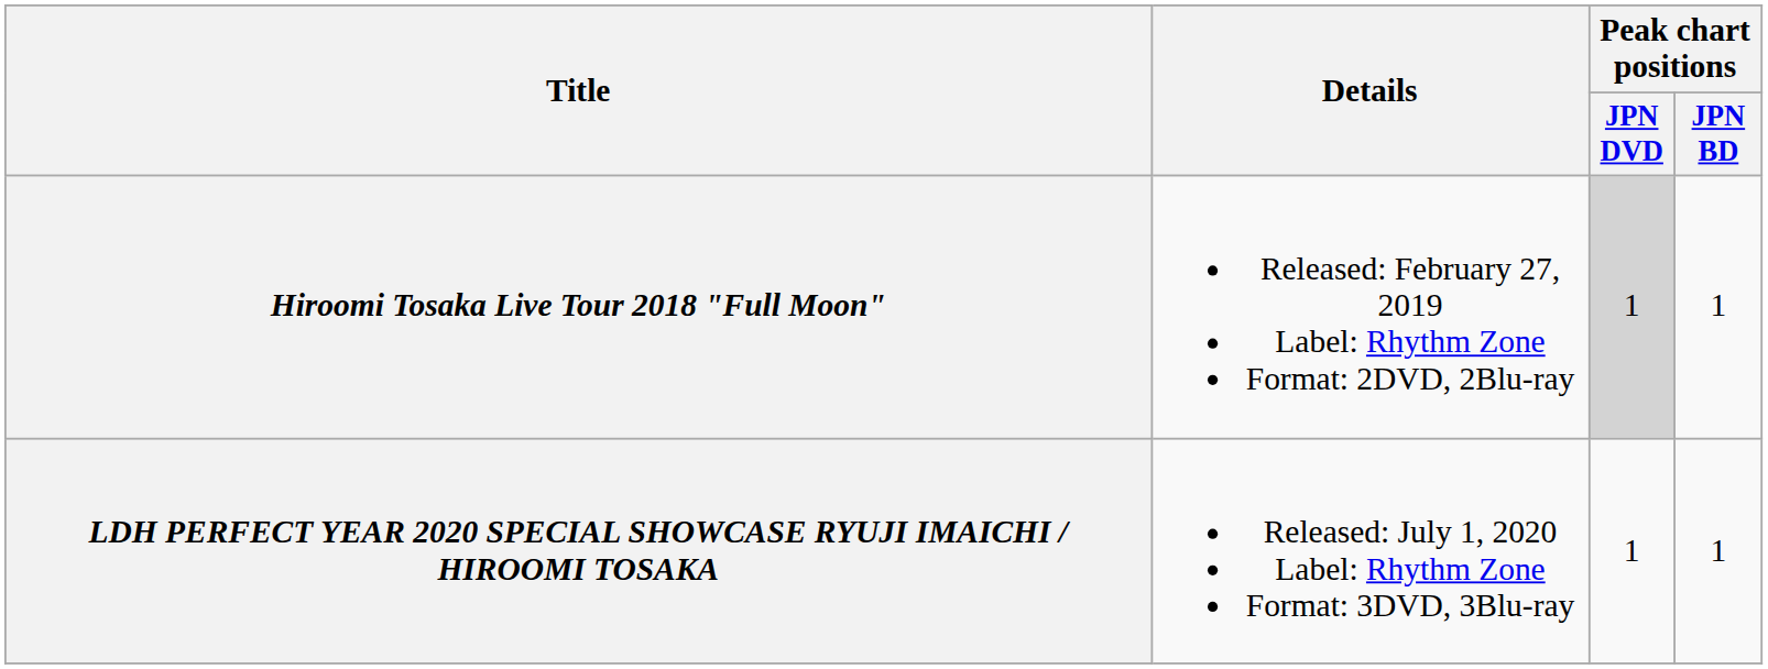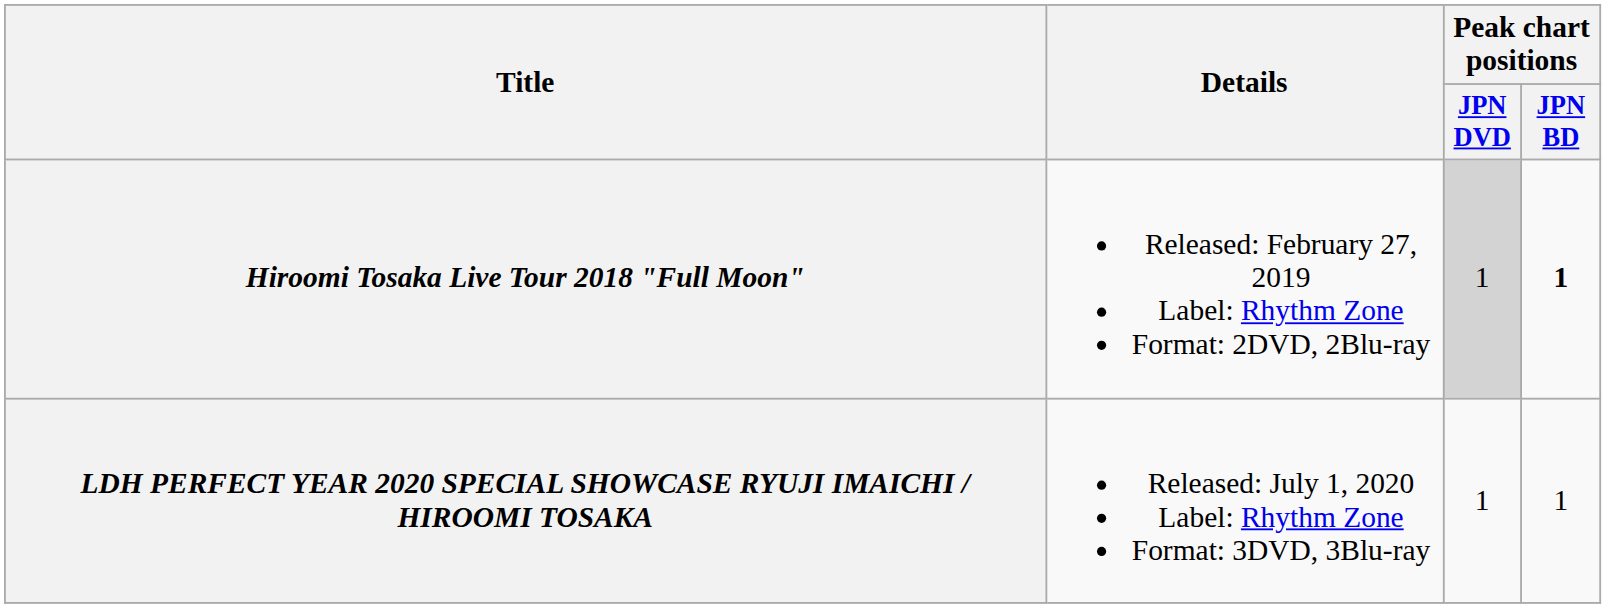Hiroomi Tosaka Live Tour 2018 "Full Moon" | Peak chart positions / JPN BD: normal -> bold
